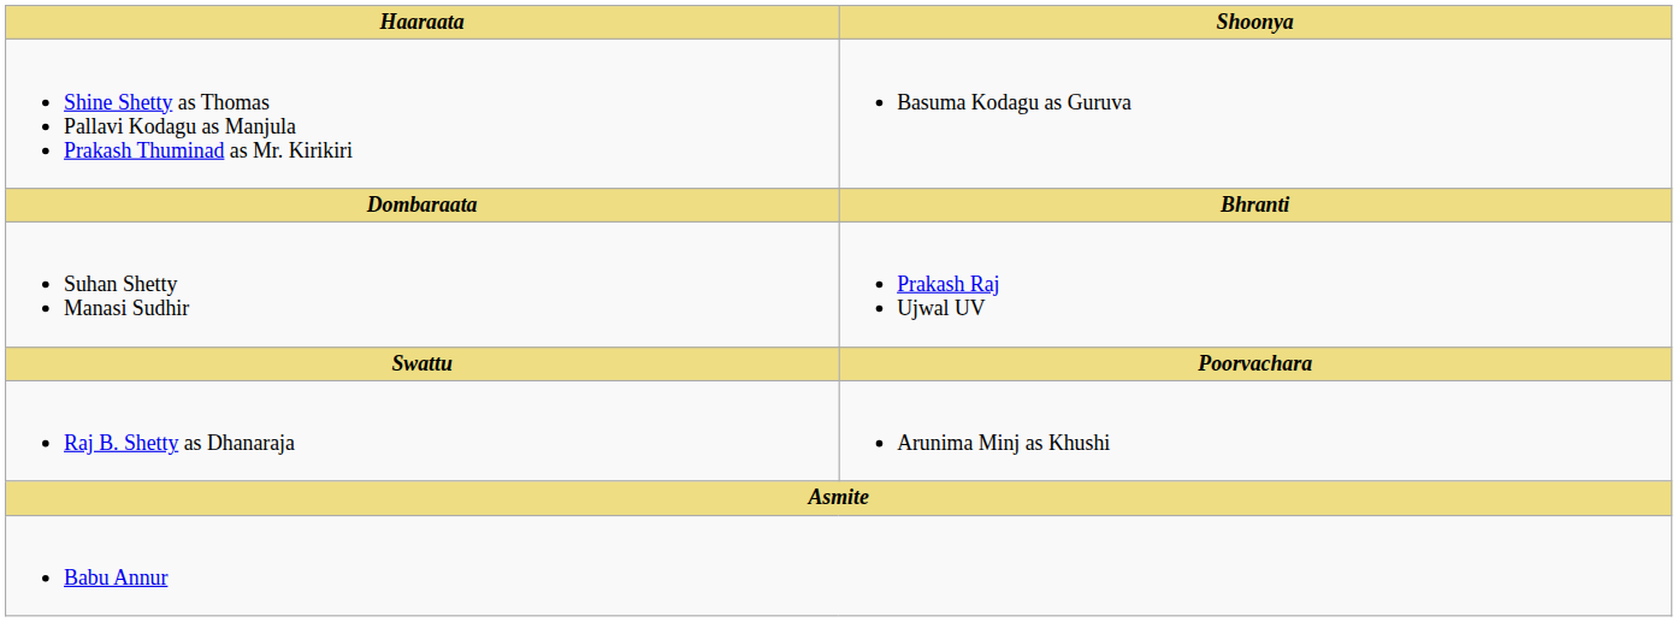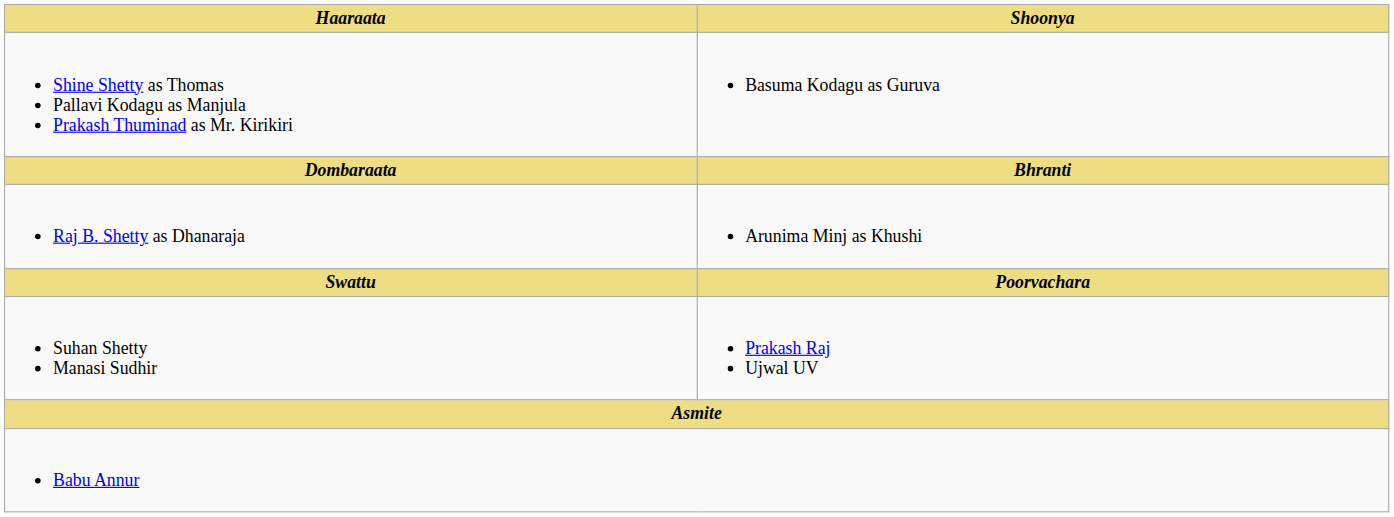rows swapped: Raj B. Shetty as Dhanaraja <-> Suhan Shetty Manasi Sudhir
